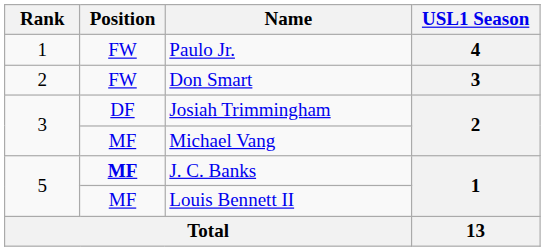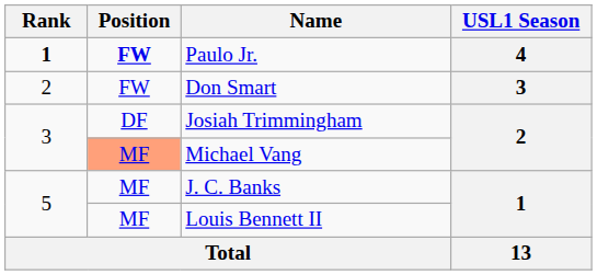Paulo Jr. | Rank: normal -> bold
Paulo Jr. | Position: normal -> bold
Michael Vang | Position: no background -> lightsalmon background
J. C. Banks | Position: bold -> normal
